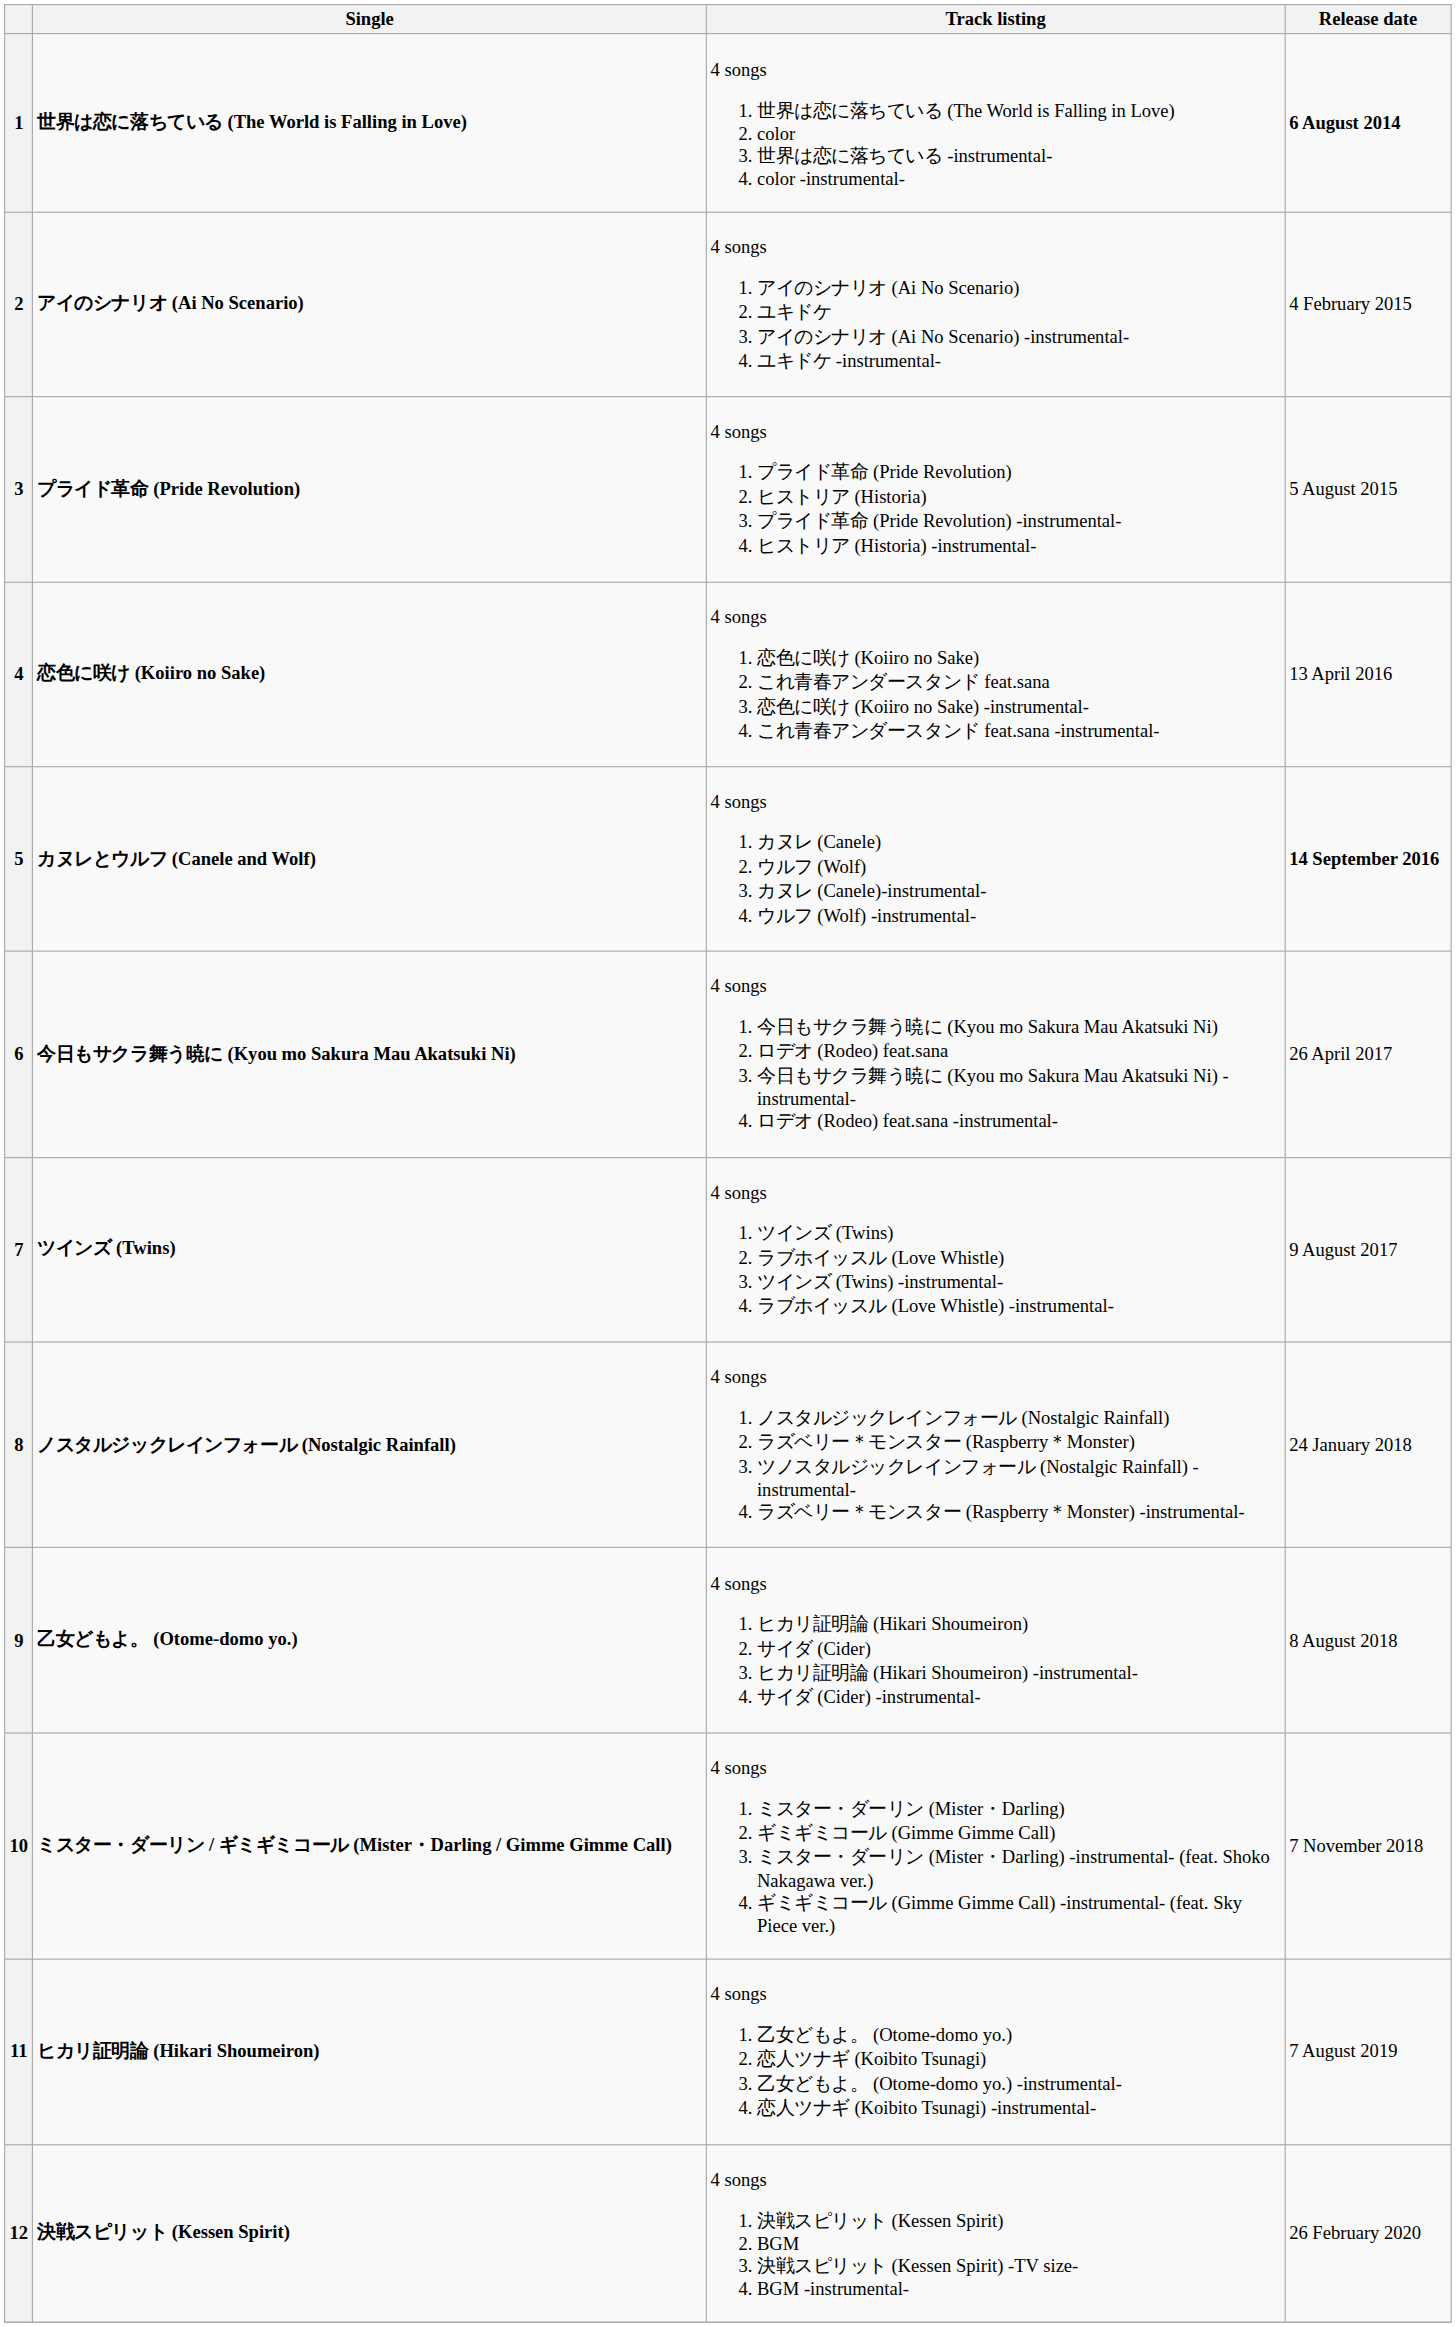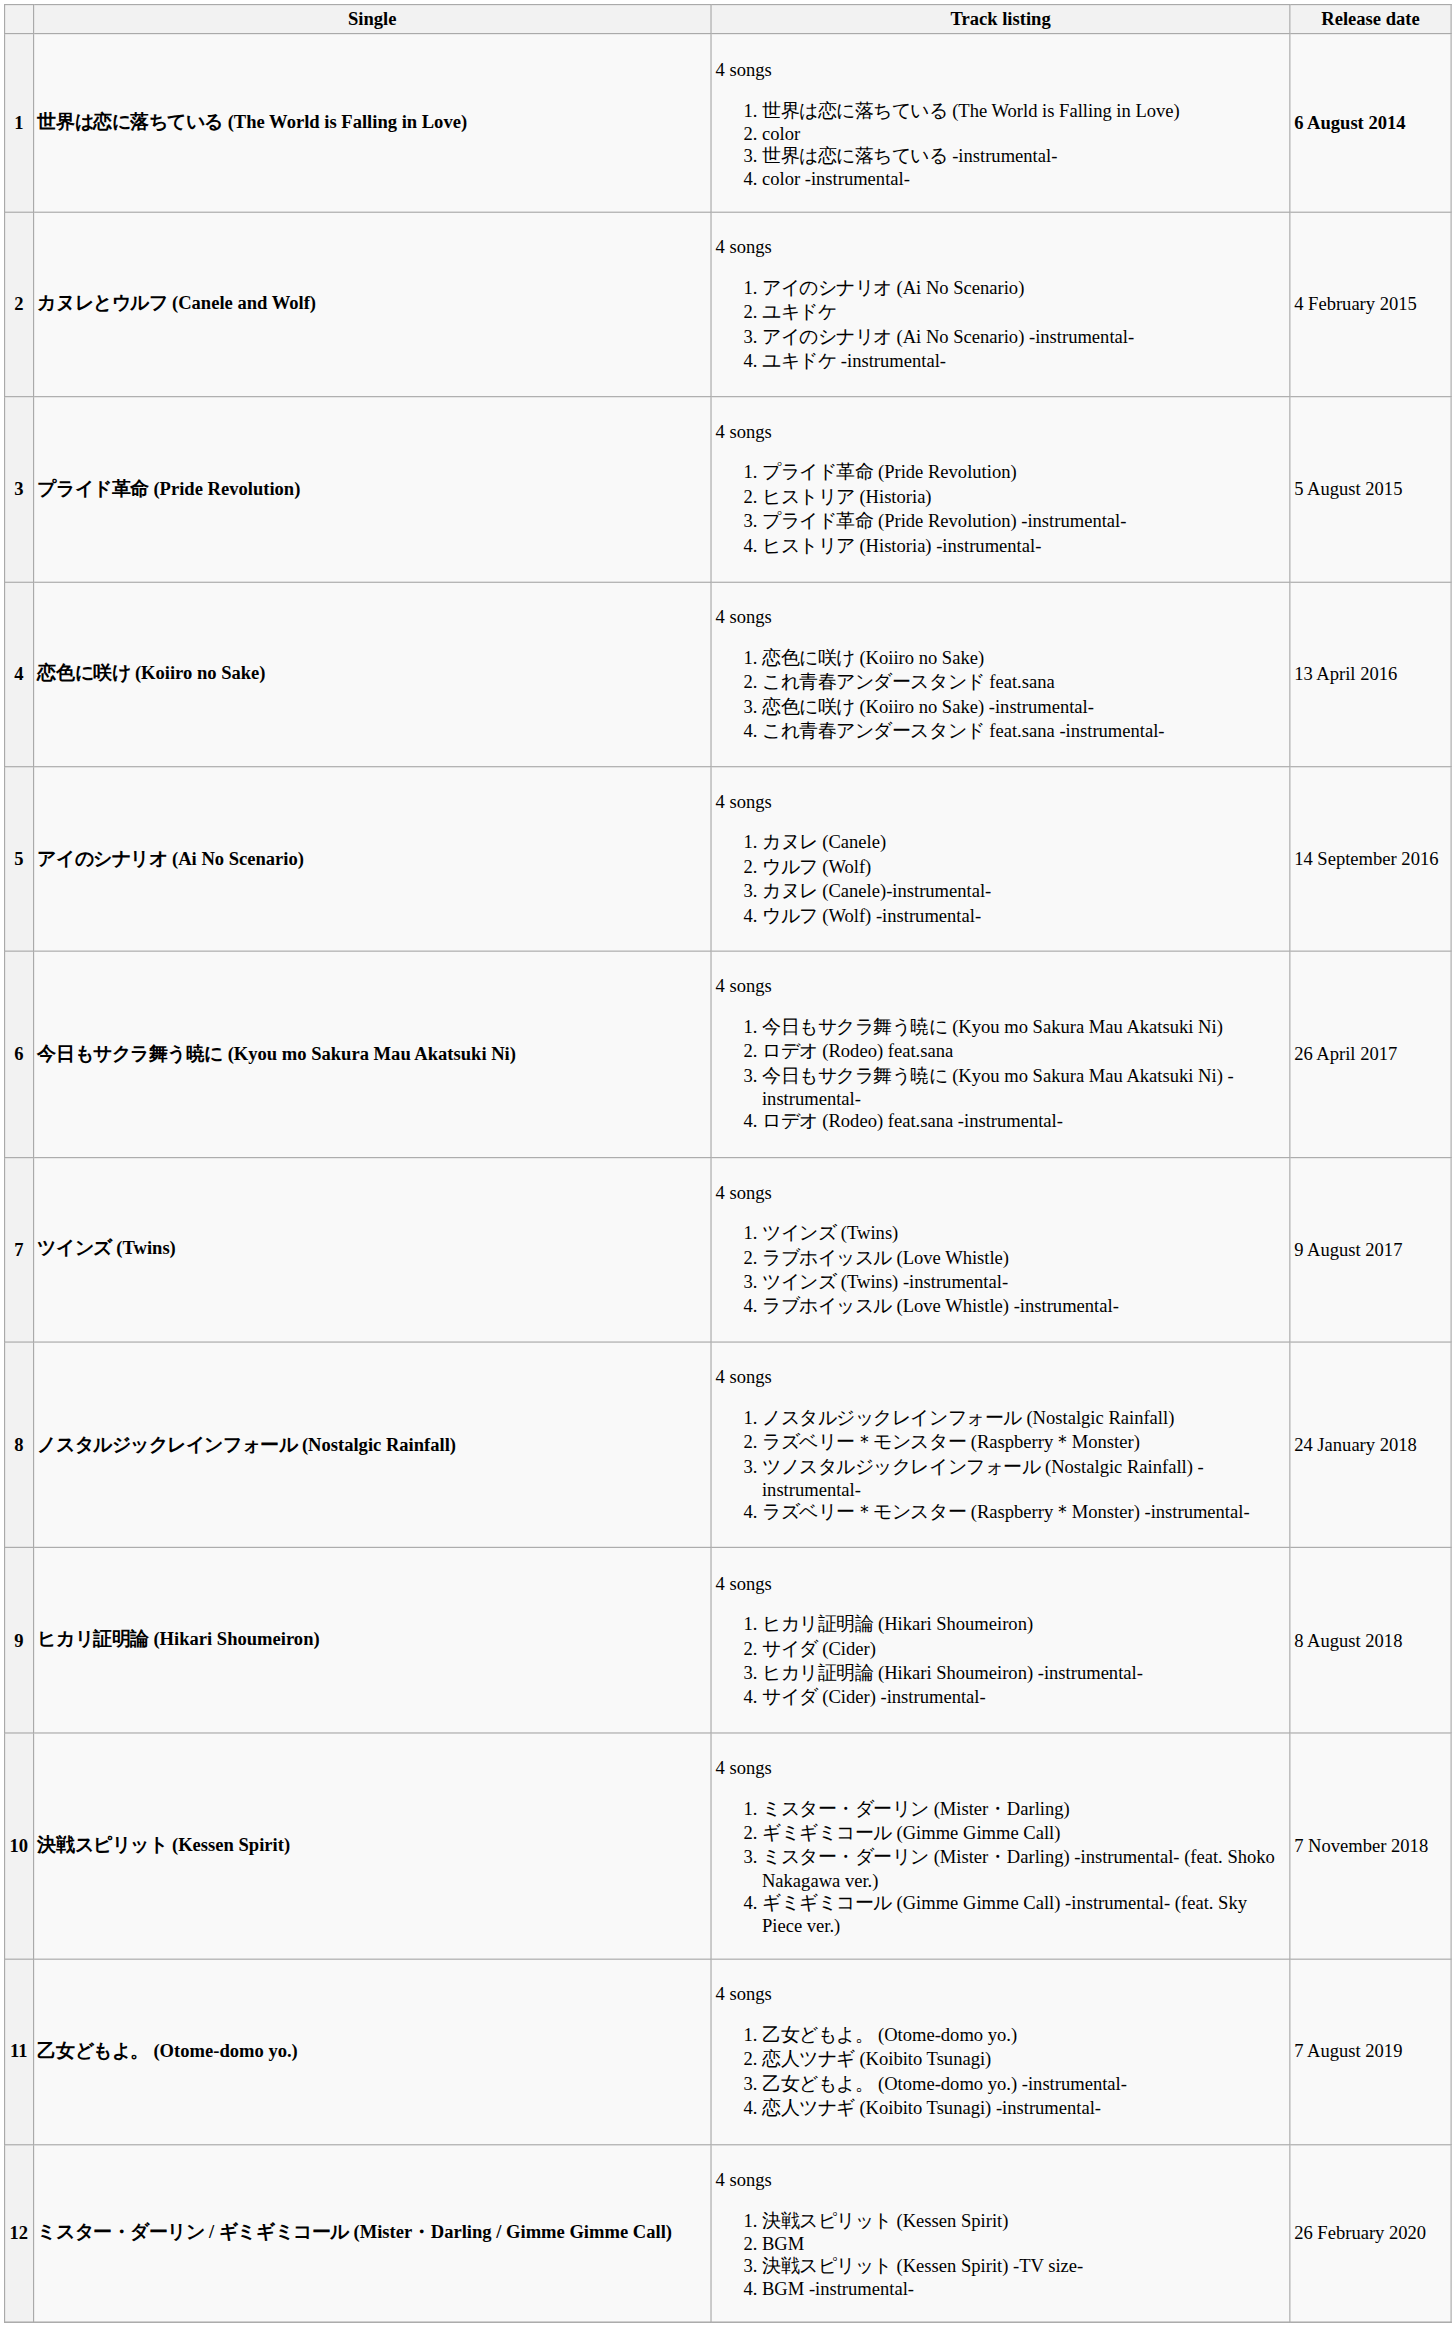2 | Single: アイのシナリオ (Ai No Scenario) -> カヌレとウルフ (Canele and Wolf)
5 | Single: カヌレとウルフ (Canele and Wolf) -> アイのシナリオ (Ai No Scenario)
5 | Release date: bold -> normal
9 | Single: 乙女どもよ。 (Otome-domo yo.) -> ヒカリ証明論 (Hikari Shoumeiron)
10 | Single: ミスター・ダーリン / ギミギミコール (Mister・Darling / Gimme Gimme Call) -> 決戦スピリット (Kessen Spirit)
11 | Single: ヒカリ証明論 (Hikari Shoumeiron) -> 乙女どもよ。 (Otome-domo yo.)
12 | Single: 決戦スピリット (Kessen Spirit) -> ミスター・ダーリン / ギミギミコール (Mister・Darling / Gimme Gimme Call)
